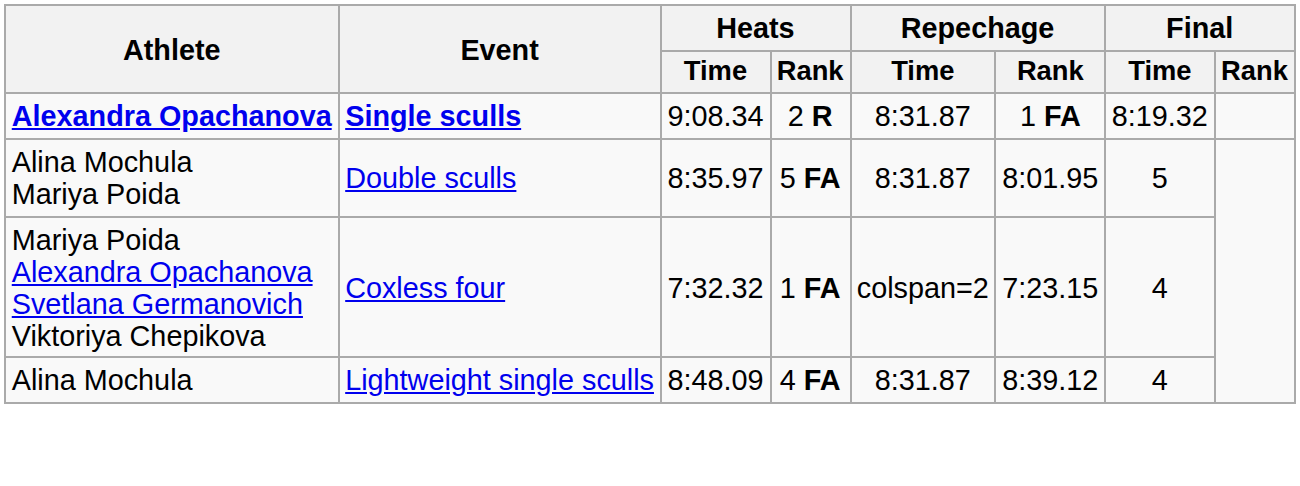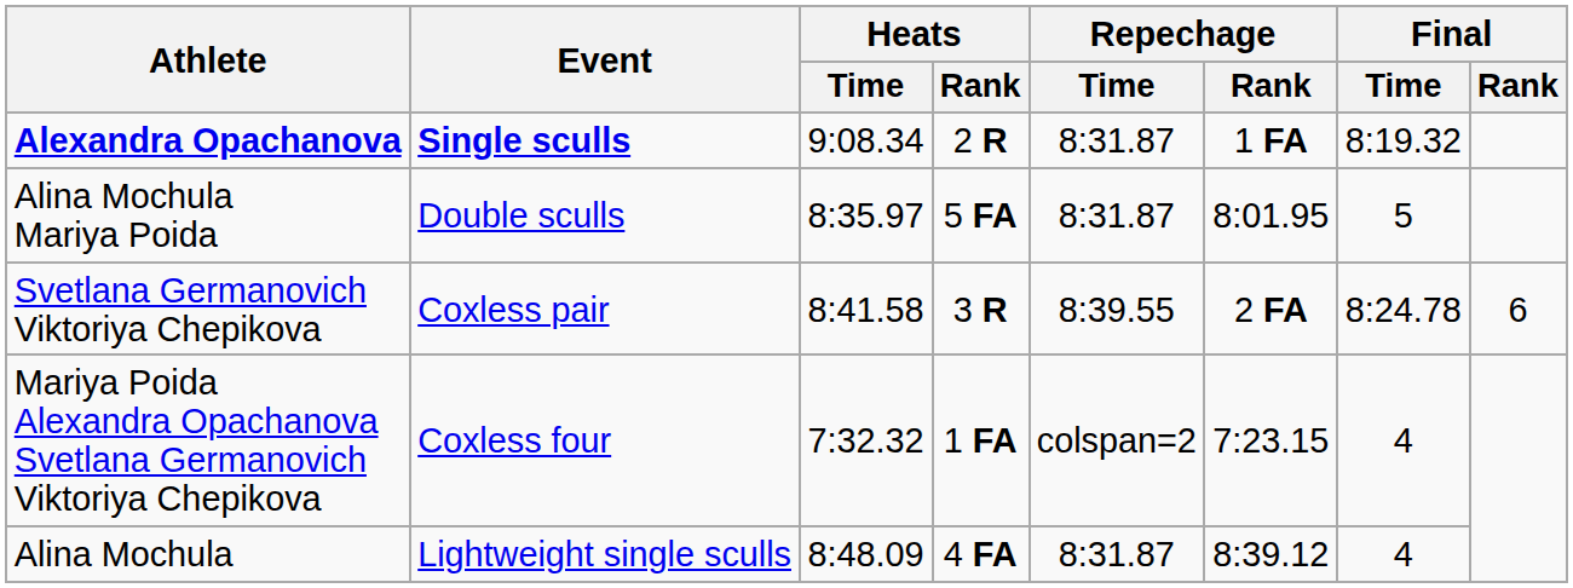+ row: Svetlana Germanovich Viktoriya Chepikova | Coxless pair | 8:41.58 | 3 R | 8:39.55 | 2 FA | 8:24.78 | 6
